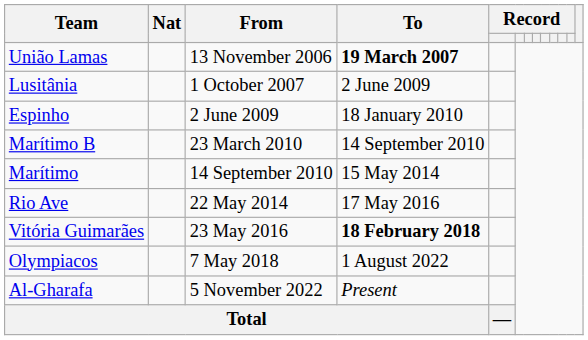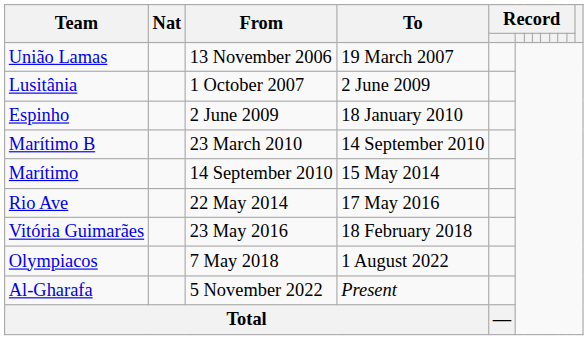União Lamas | To: bold -> normal
Vitória Guimarães | To: bold -> normal
